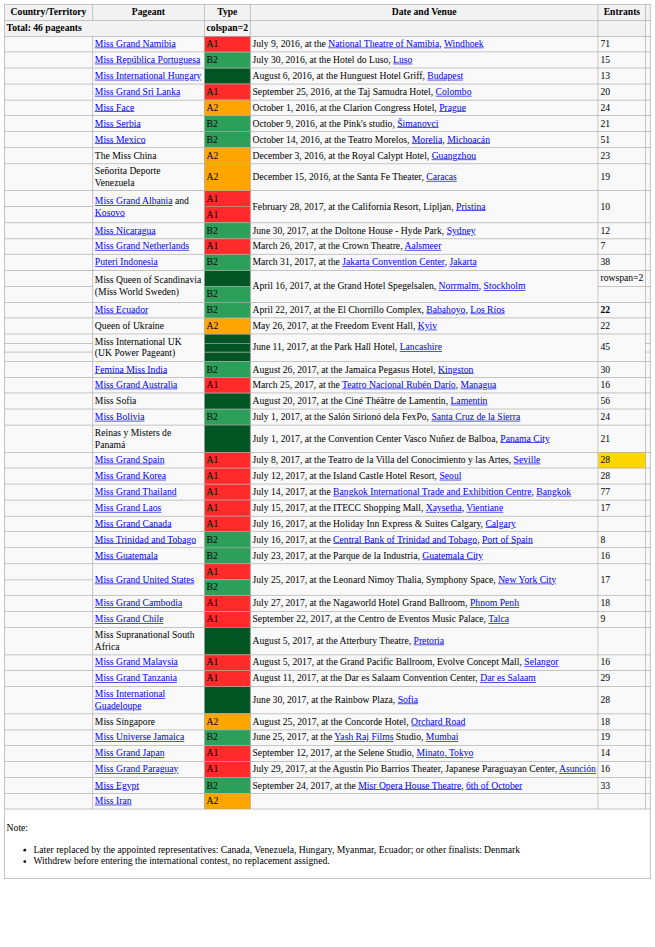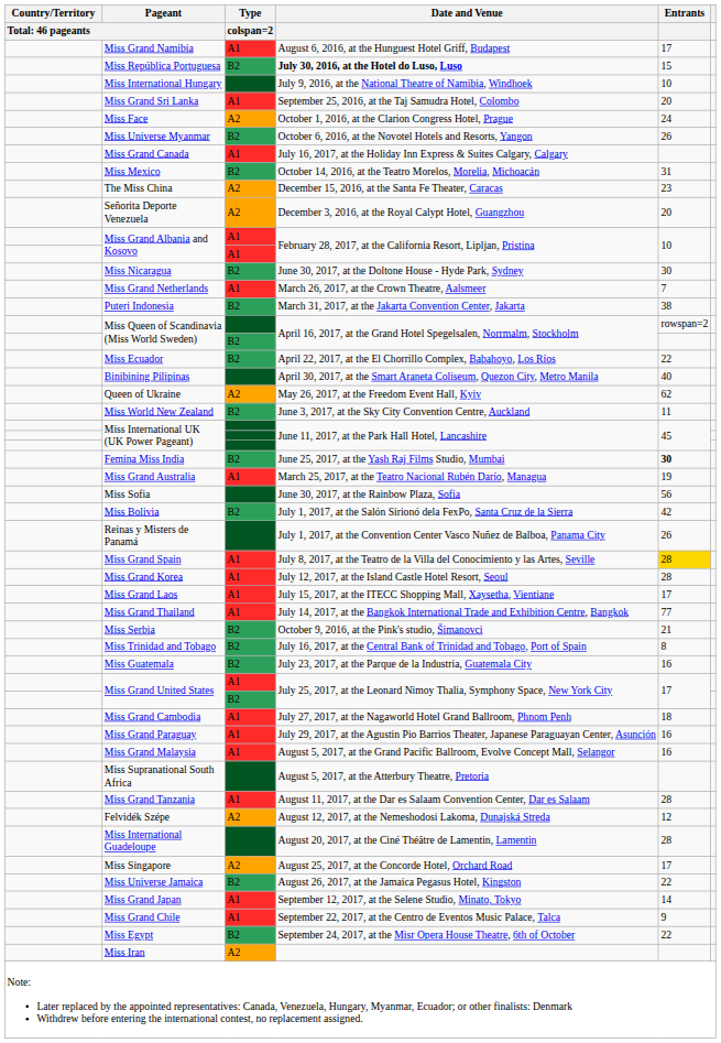Miss Grand Namibia | Date and Venue: July 9, 2016, at the National Theatre of Namibia, Windhoek -> August 6, 2016, at the Hunguest Hotel Griff, Budapest
Miss Grand Namibia | Entrants: 71 -> 17
Miss República Portuguesa | Date and Venue: normal -> bold
Miss International Hungary | Date and Venue: August 6, 2016, at the Hunguest Hotel Griff, Budapest -> July 9, 2016, at the National Theatre of Namibia, Windhoek
Miss International Hungary | Entrants: 13 -> 10
+ row: Miss Universe Myanmar | B2 | October 6, 2016, at the Novotel Hotels and Resorts, Yangon | 26
rows swapped: Miss Serbia <-> Miss Grand Canada
Miss Mexico | Entrants: 51 -> 31
The Miss China | Date and Venue: December 3, 2016, at the Royal Calypt Hotel, Guangzhou -> December 15, 2016, at the Santa Fe Theater, Caracas
Señorita Deporte Venezuela | Date and Venue: December 15, 2016, at the Santa Fe Theater, Caracas -> December 3, 2016, at the Royal Calypt Hotel, Guangzhou
Señorita Deporte Venezuela | Entrants: 19 -> 20
Miss Nicaragua | Entrants: 12 -> 30
Miss Ecuador | Entrants: bold -> normal
+ row: Binibining Pilipinas | April 30, 2017, at the Smart Araneta Coliseum, Quezon City, Metro Manila | 40
Queen of Ukraine | Entrants: 22 -> 62
+ row: Miss World New Zealand | B2 | June 3, 2017, at the Sky City Convention Centre, Auckland | 11
Femina Miss India | Date and Venue: August 26, 2017, at the Jamaica Pegasus Hotel, Kingston -> June 25, 2017, at the Yash Raj Films Studio, Mumbai
Femina Miss India | Entrants: normal -> bold
Miss Grand Australia | Entrants: 16 -> 19
Miss Sofia | Date and Venue: August 20, 2017, at the Ciné Théâtre de Lamentin, Lamentin -> June 30, 2017, at the Rainbow Plaza, Sofia
Miss Bolivia | Entrants: 24 -> 42
Reinas y Misters de Panamá | Entrants: 21 -> 26
rows swapped: Miss Grand Thailand <-> Miss Grand Laos
rows swapped: Miss Grand Paraguay <-> Miss Grand Chile
rows swapped: Miss Grand Malaysia <-> Miss Supranational South Africa
Miss Grand Tanzania | Entrants: 29 -> 28
+ row: Felvidék Szépe | A2 | August 12, 2017, at the Nemeshodosi Lakoma, Dunajská Streda | 12
Miss International Guadeloupe | Date and Venue: June 30, 2017, at the Rainbow Plaza, Sofia -> August 20, 2017, at the Ciné Théâtre de Lamentin, Lamentin
Miss Singapore | Entrants: 18 -> 17
Miss Universe Jamaica | Date and Venue: June 25, 2017, at the Yash Raj Films Studio, Mumbai -> August 26, 2017, at the Jamaica Pegasus Hotel, Kingston
Miss Universe Jamaica | Entrants: 19 -> 22
Miss Egypt | Entrants: 33 -> 22
